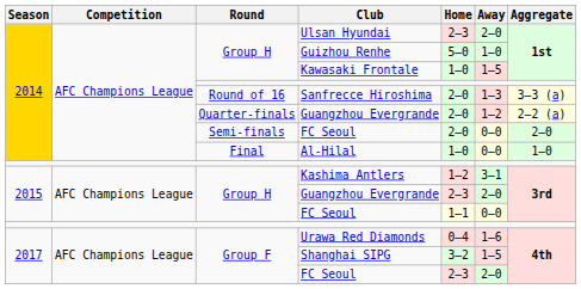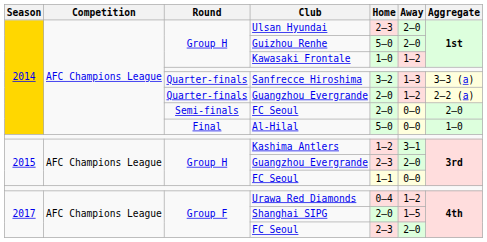Guizhou Renhe | Away: 1–0 -> 2–0
Kawasaki Frontale | Away: 1–5 -> 1–2
Sanfrecce Hiroshima | Round: Round of 16 -> Quarter-finals
Sanfrecce Hiroshima | Home: 2–0 -> 3–2
Al-Hilal | Home: 1–0 -> 5–0
Urawa Red Diamonds | Away: 1–6 -> 1–2
Shanghai SIPG | Home: 3–2 -> 2–0
